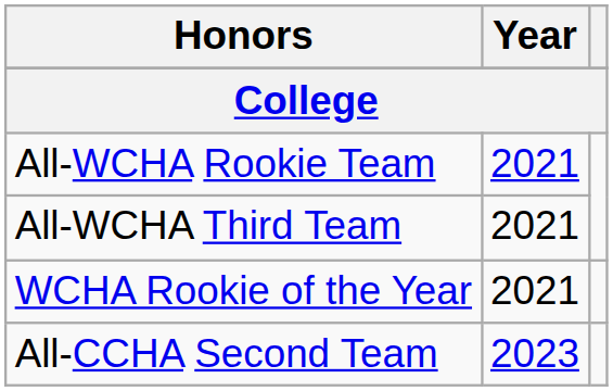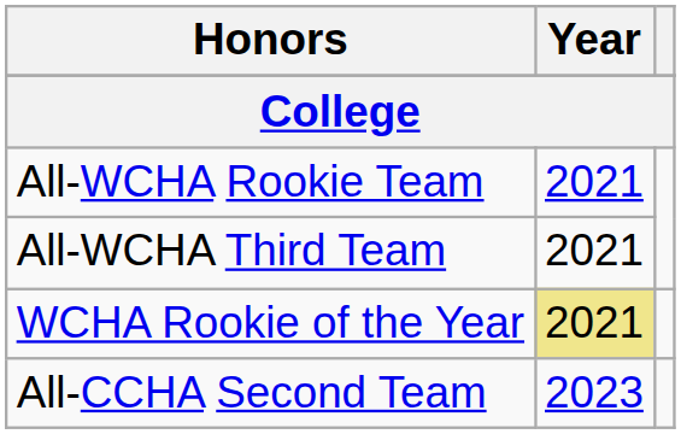WCHA Rookie of the Year | Year: no background -> khaki background
